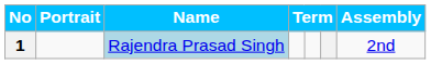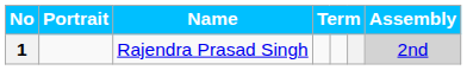1 | Name: lightblue background -> no background
1 | Assembly: no background -> lightgrey background
